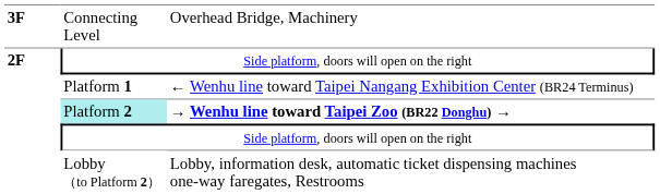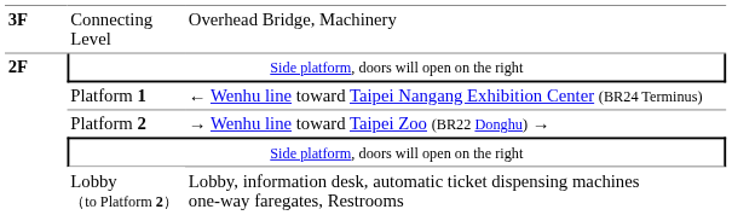Platform 2 | column 2: paleturquoise background -> no background
Platform 2 | column 3: bold -> normal
